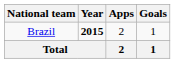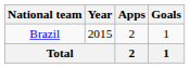Brazil | Year: bold -> normal
